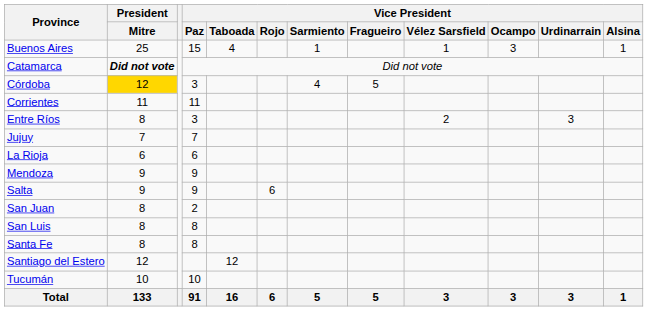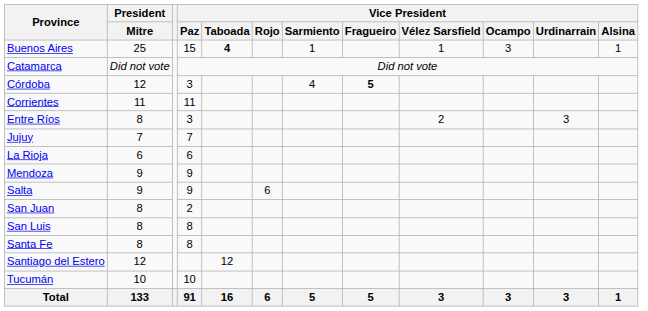Buenos Aires | Vice President / Taboada: normal -> bold
Catamarca | President / Mitre: bold -> normal
Córdoba | President / Mitre: gold background -> no background
Córdoba | Vice President / Fragueiro: normal -> bold
